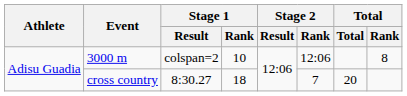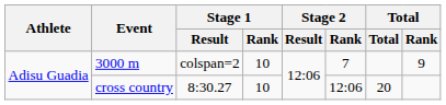3000 m | Stage 2 / Rank: 12:06 -> 7
3000 m | Total / Rank: 8 -> 9
cross country | Stage 1 / Rank: 18 -> 10
cross country | Stage 2 / Rank: 7 -> 12:06
